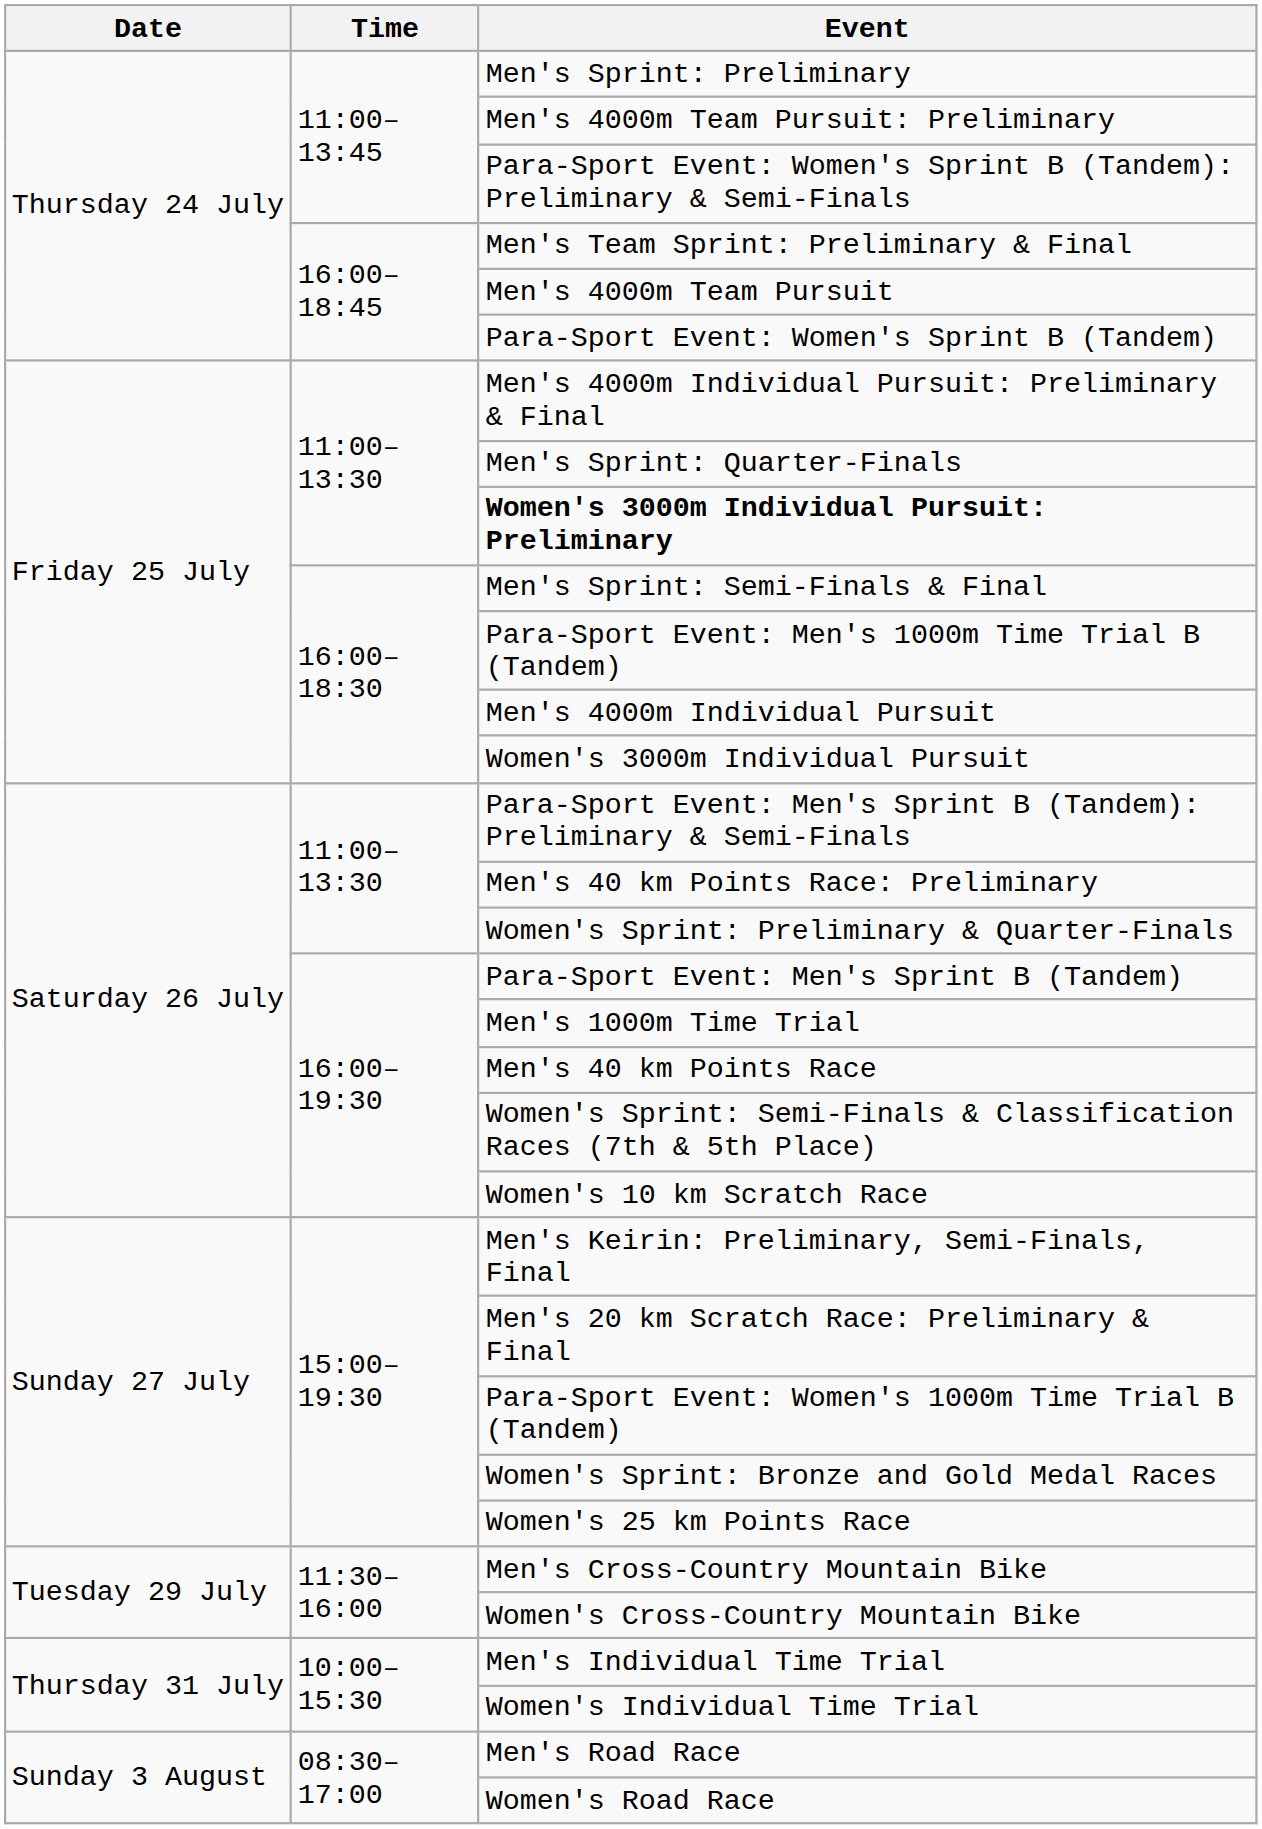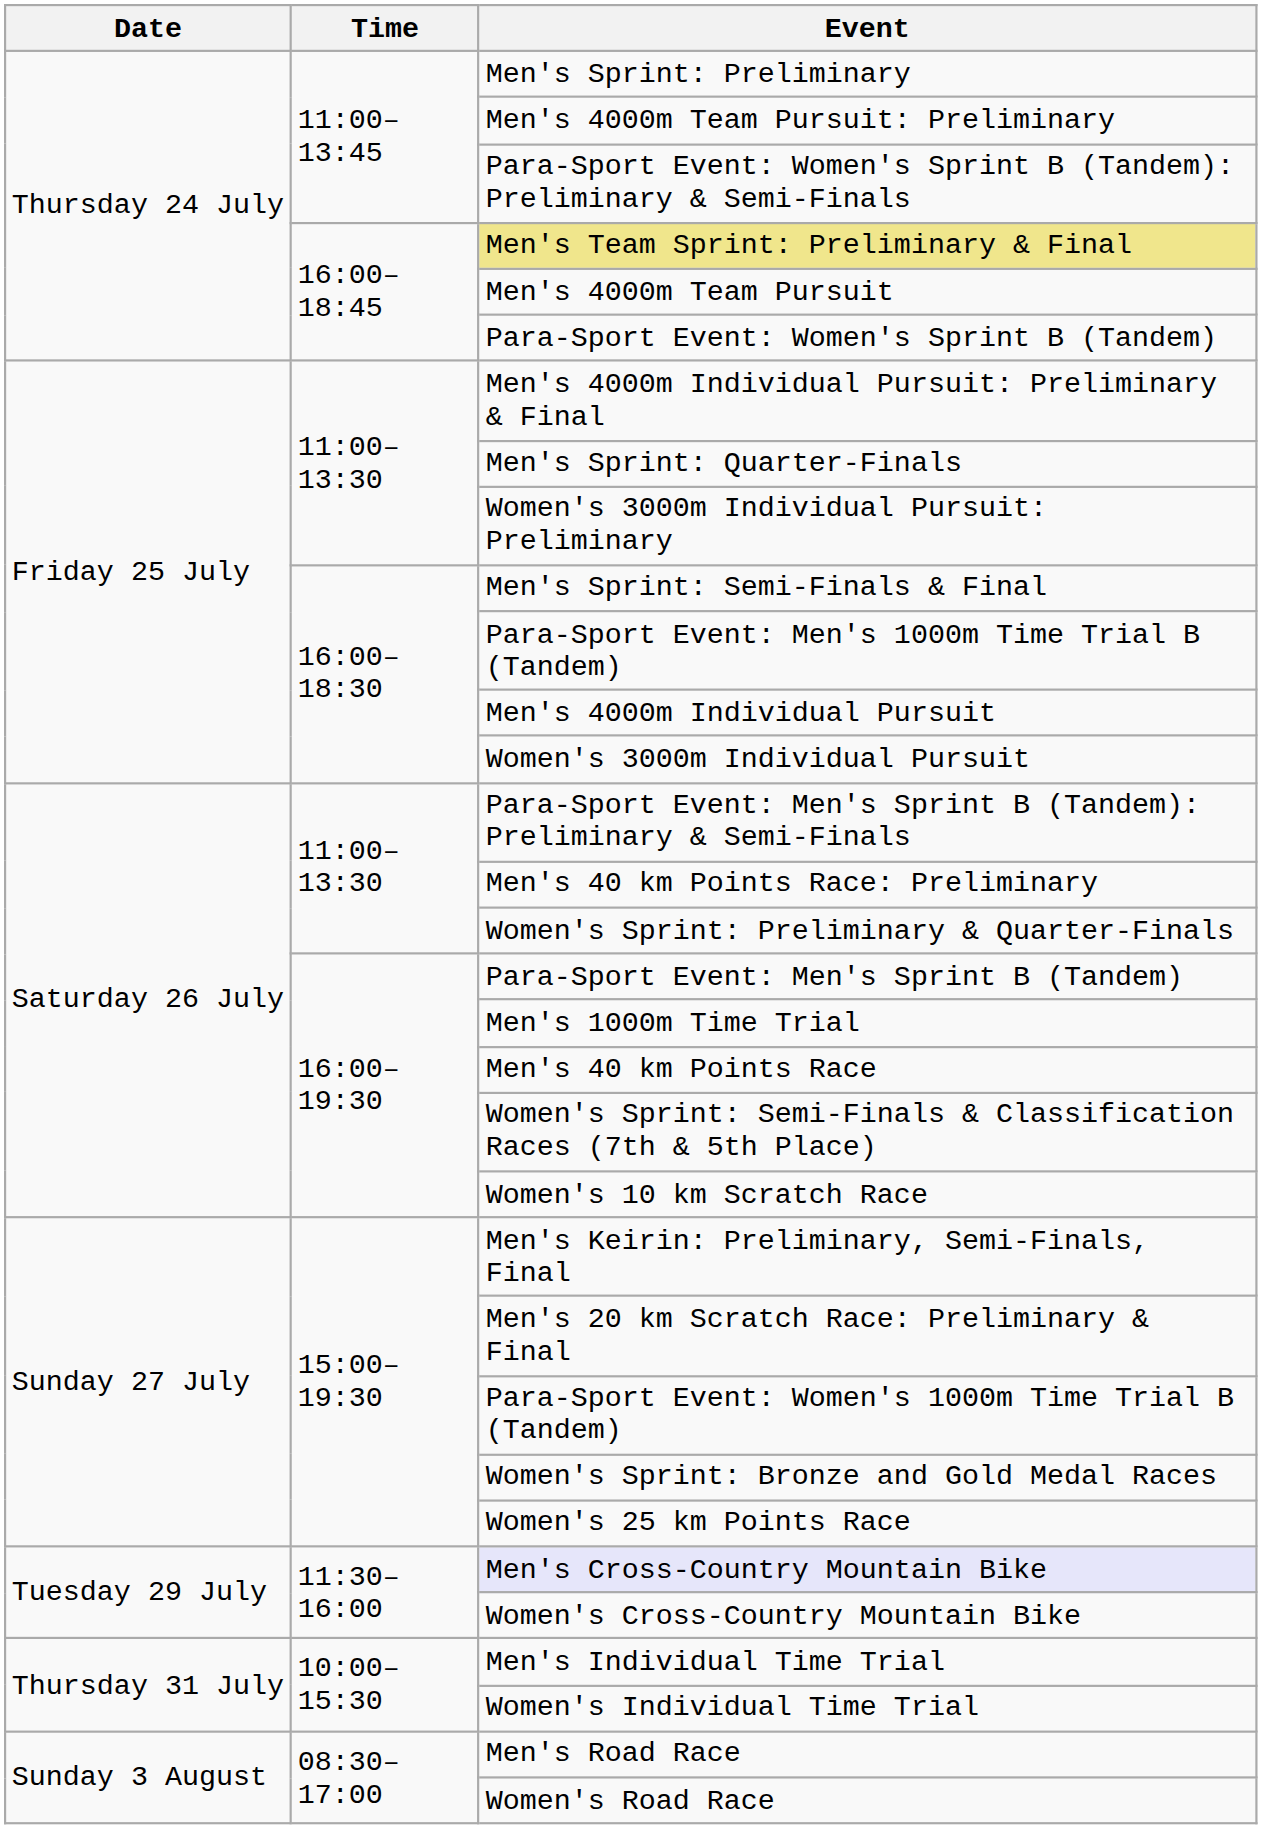Men's Team Sprint: Preliminary & Final | Event: no background -> khaki background
Women's 3000m Individual Pursuit: Preliminary | Event: bold -> normal
Men's Cross-Country Mountain Bike | Event: no background -> lavender background
